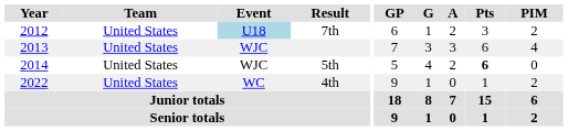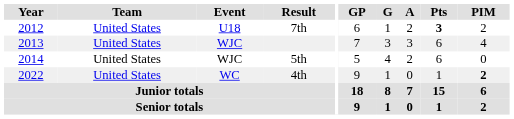7th | Event: lightblue background -> no background
7th | Pts: normal -> bold
5th | Pts: bold -> normal
4th | PIM: normal -> bold
